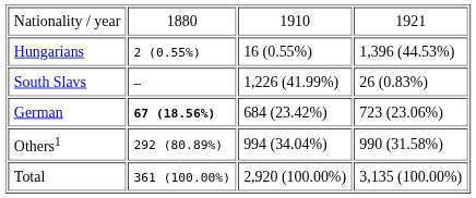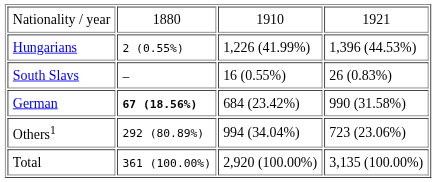Hungarians | column 3: 16 (0.55%) -> 1,226 (41.99%)
South Slavs | column 3: 1,226 (41.99%) -> 16 (0.55%)
German | column 4: 723 (23.06%) -> 990 (31.58%)
Others1 | column 4: 990 (31.58%) -> 723 (23.06%)
